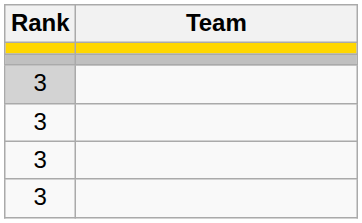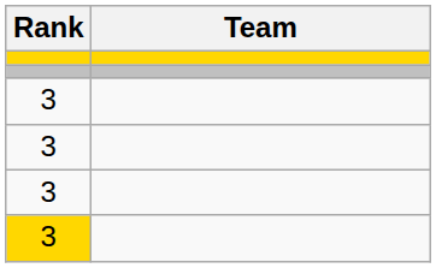row 4 | Rank: lightgrey background -> no background
row 7 | Rank: no background -> gold background
